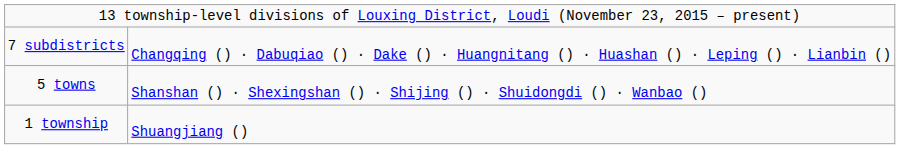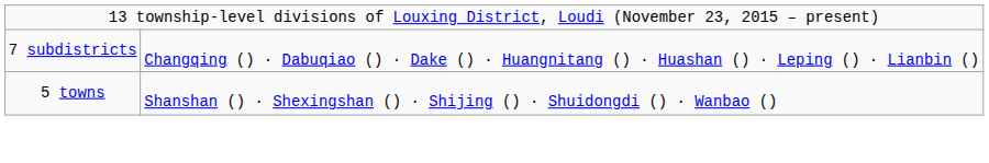- row: 1 township | Shuangjiang ()
